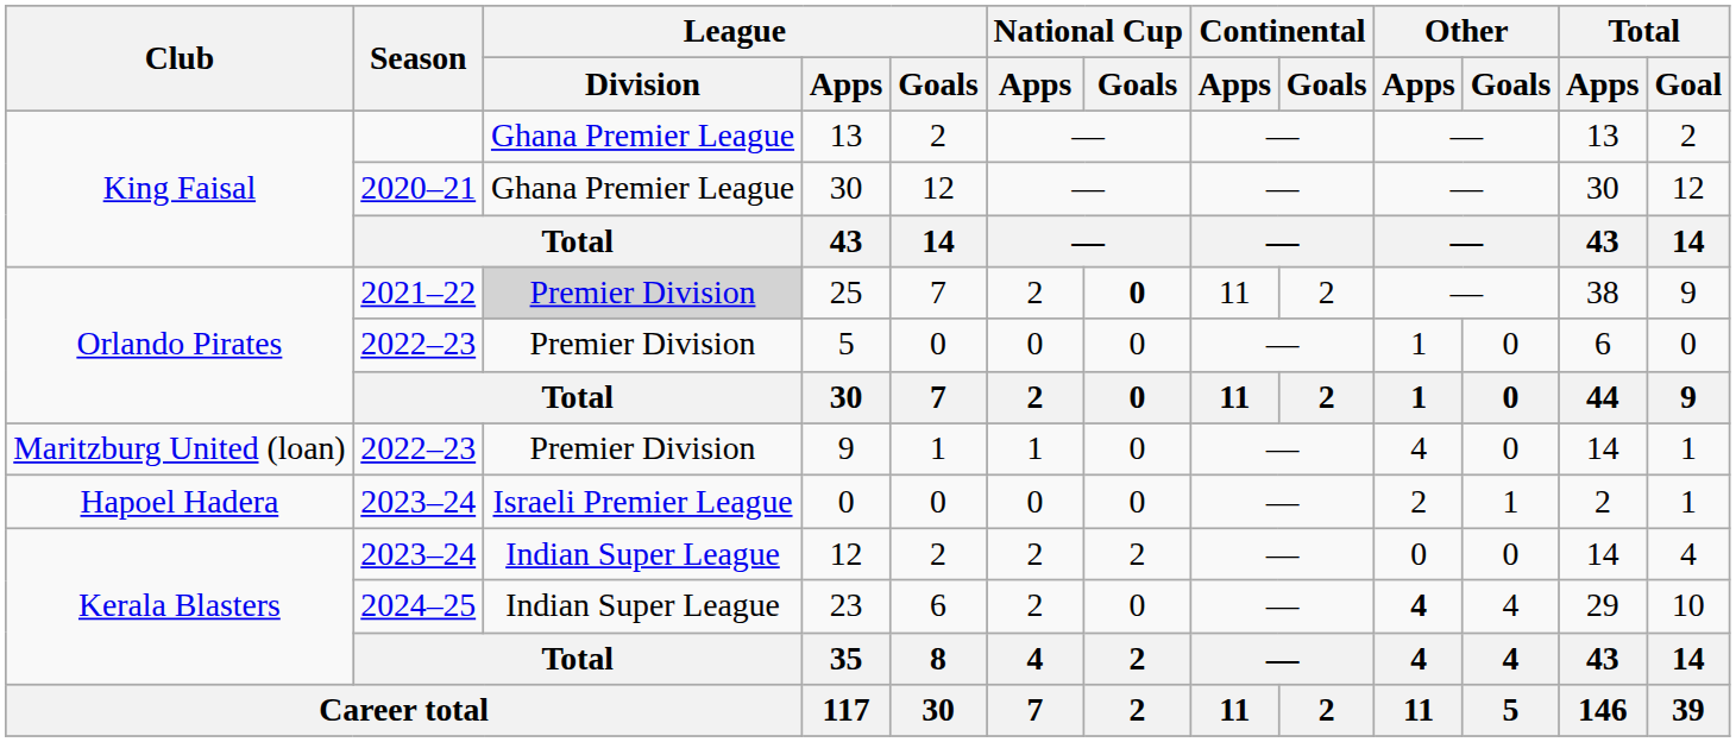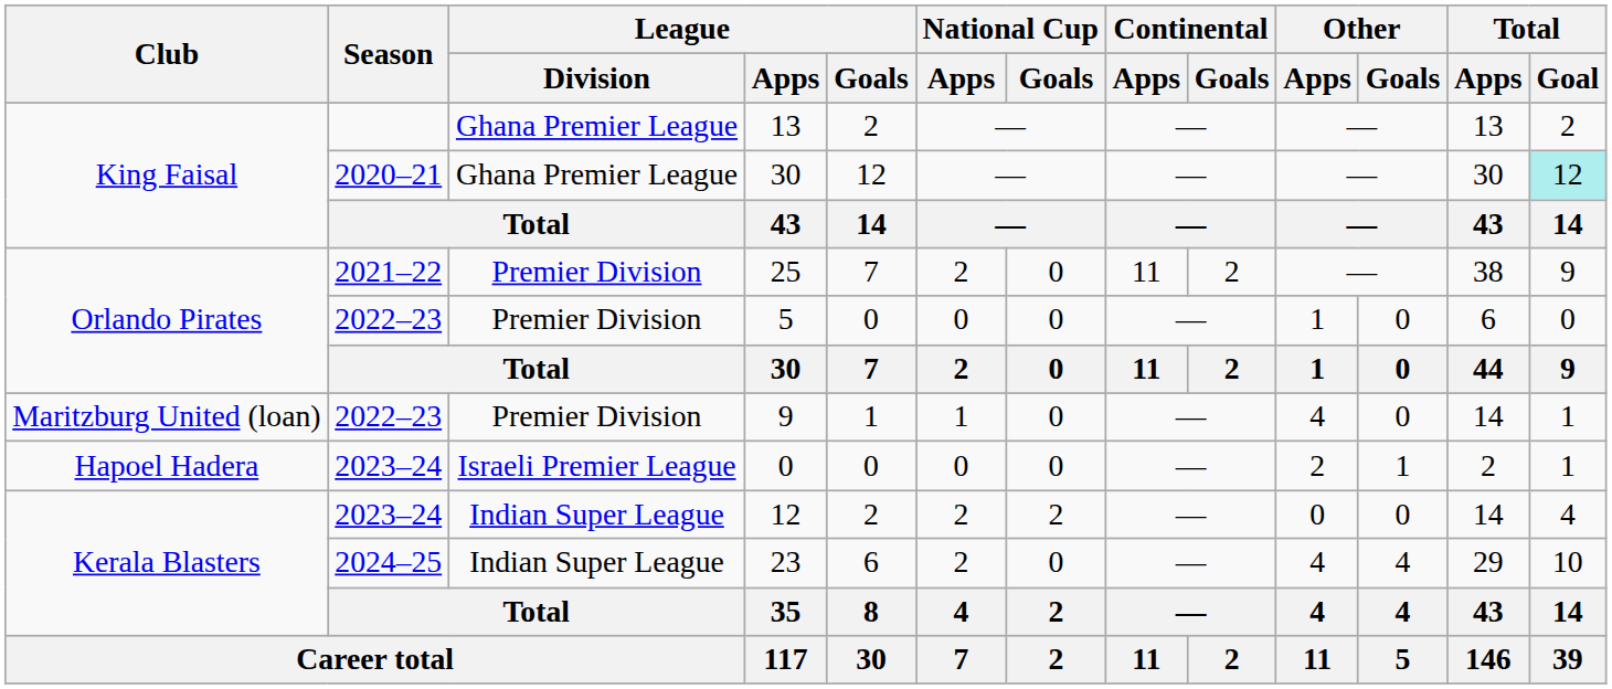2020–21 / 30 | Total / Goal: no background -> paleturquoise background
25 | League / Division: lightgrey background -> no background
25 | National Cup / Goals: bold -> normal
23 | Other / Apps: bold -> normal
